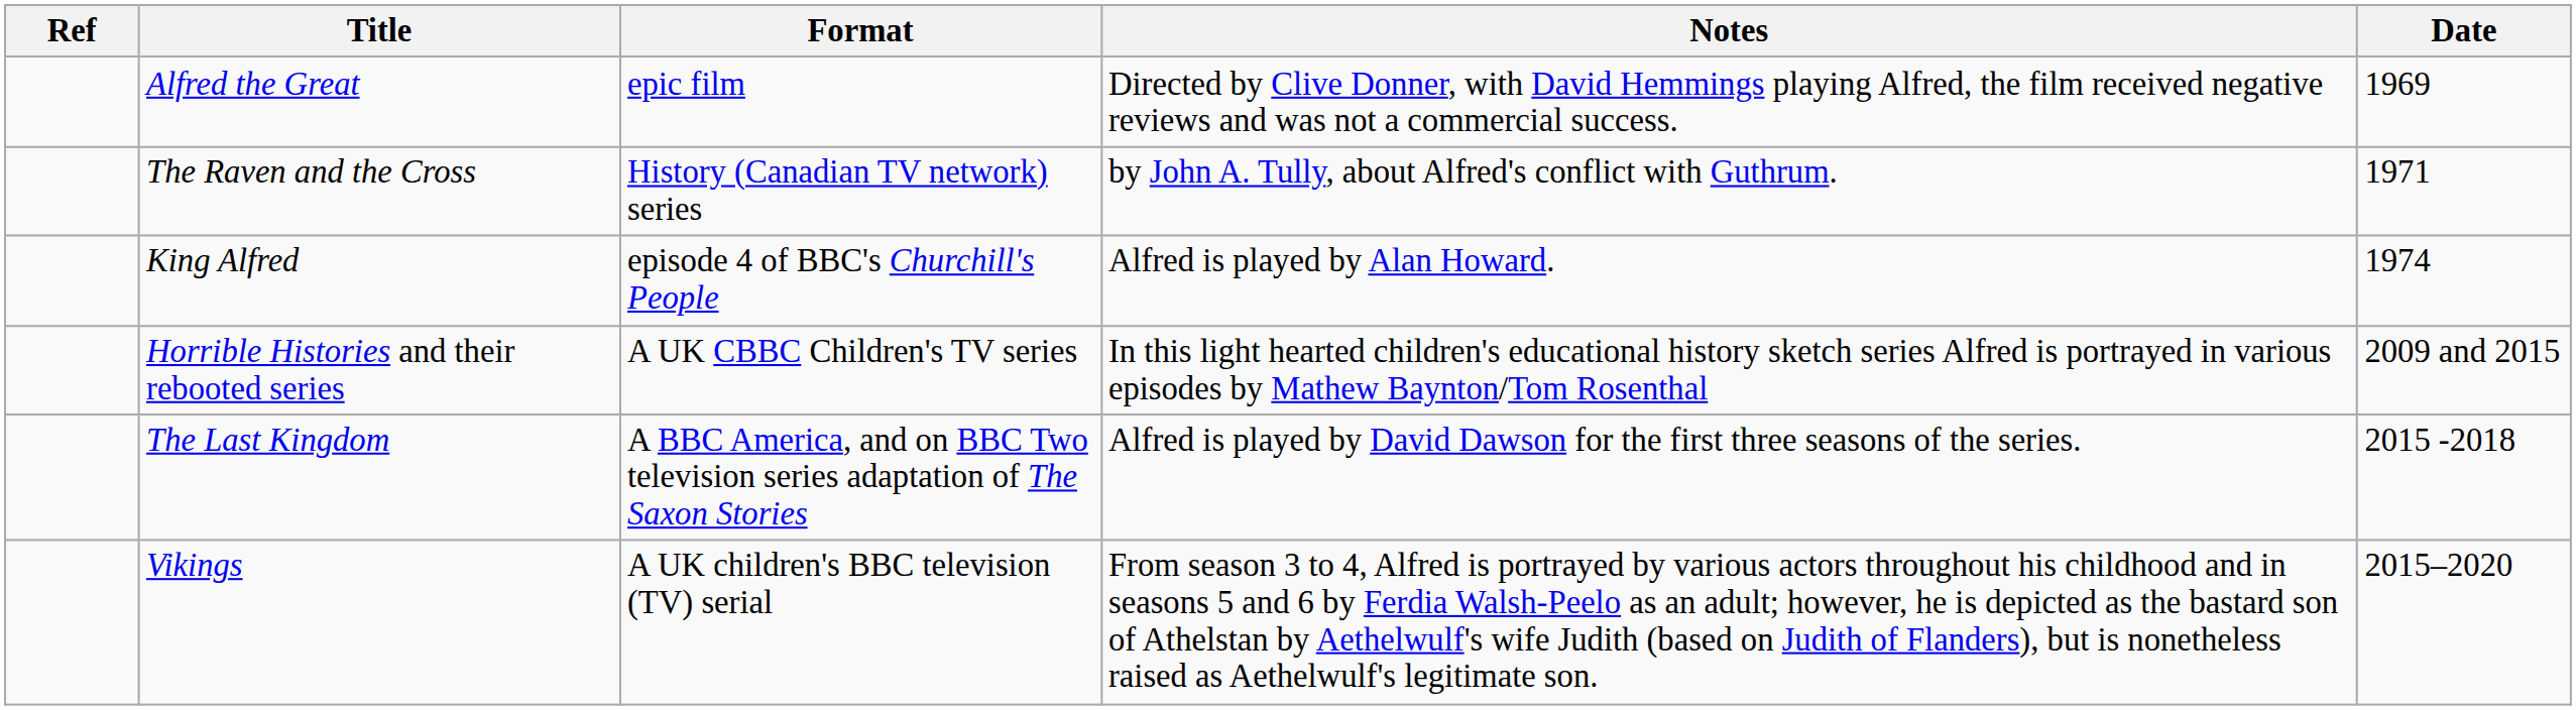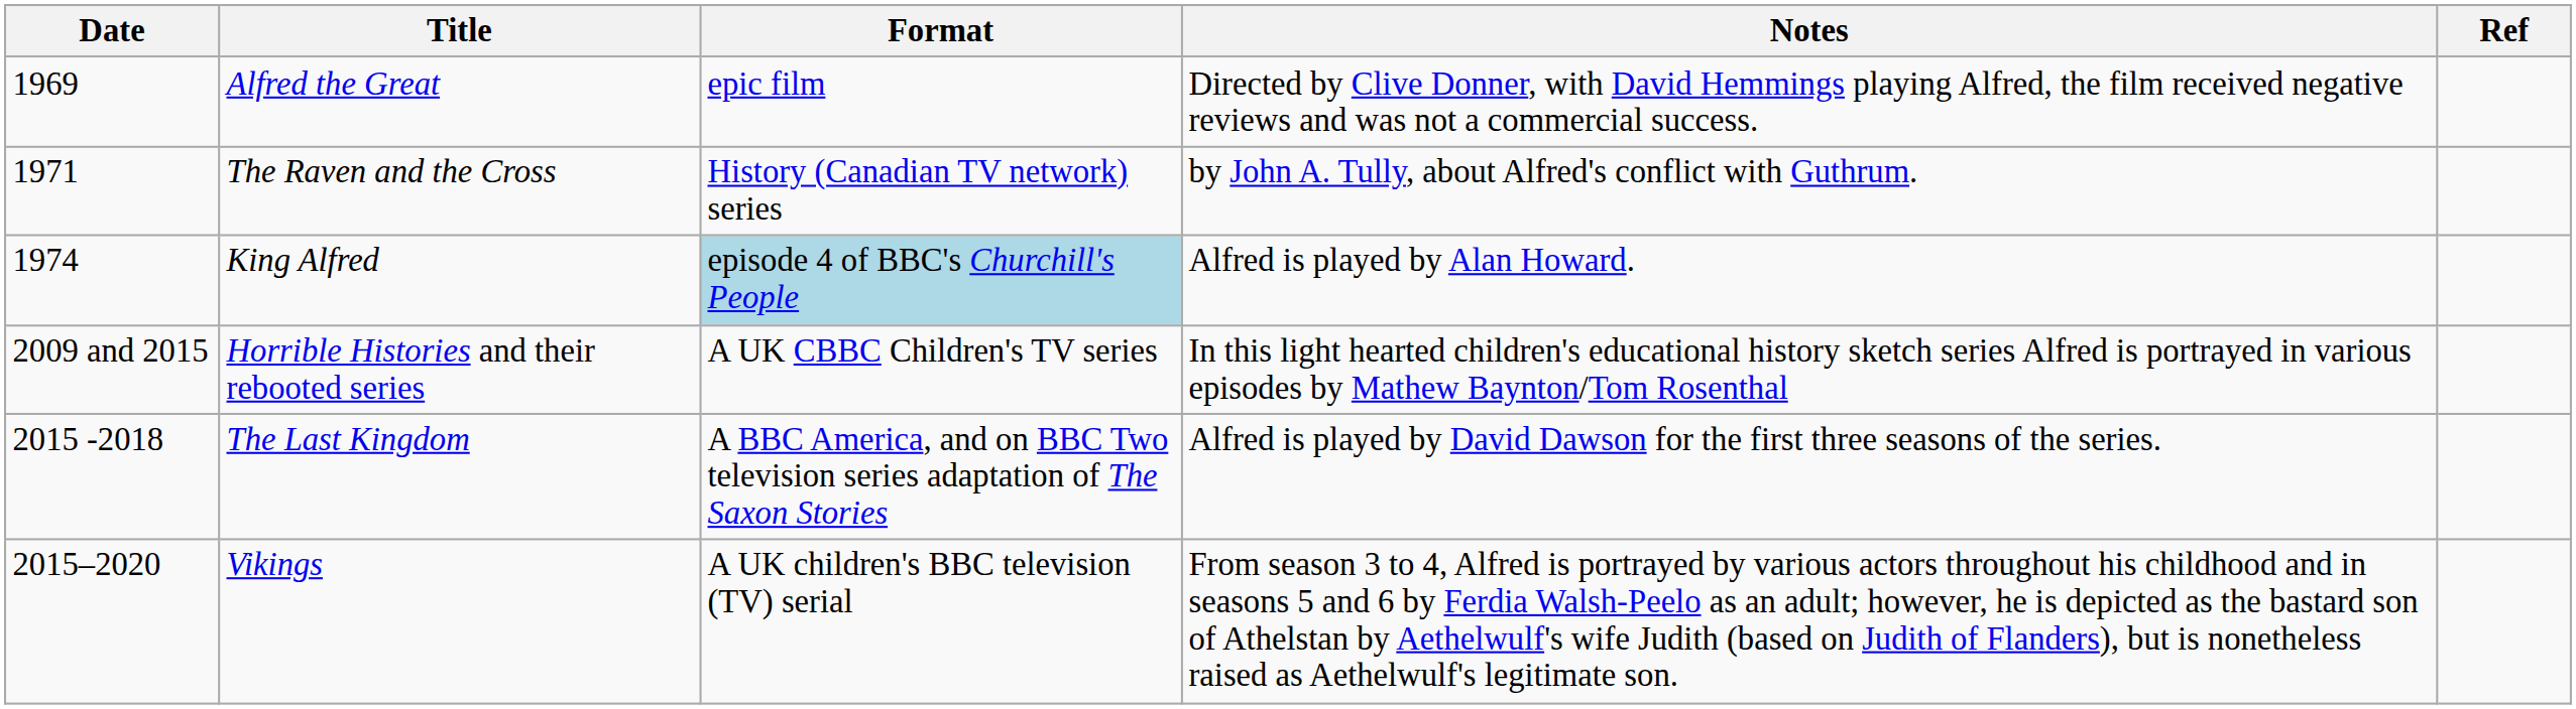columns swapped: Date <-> Ref
King Alfred | Format: no background -> lightblue background
